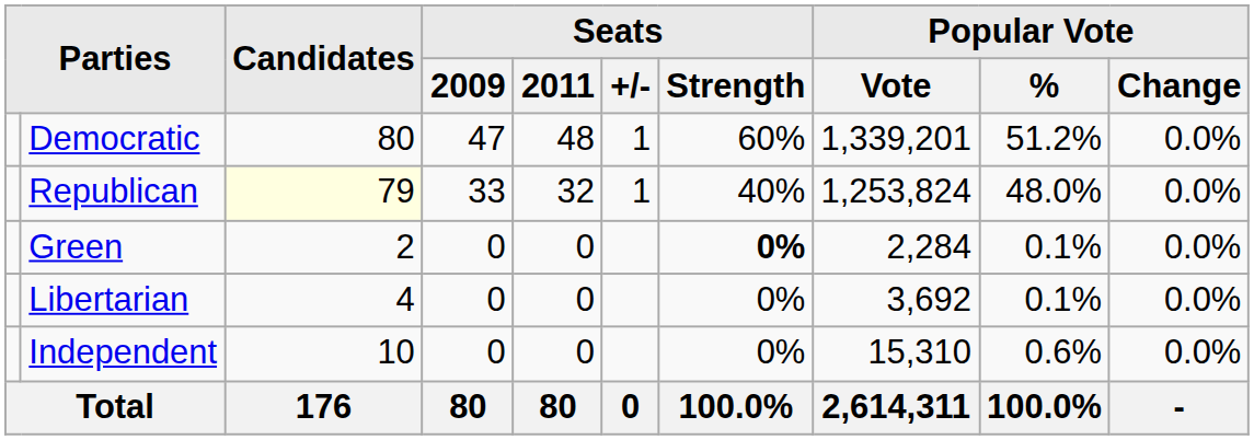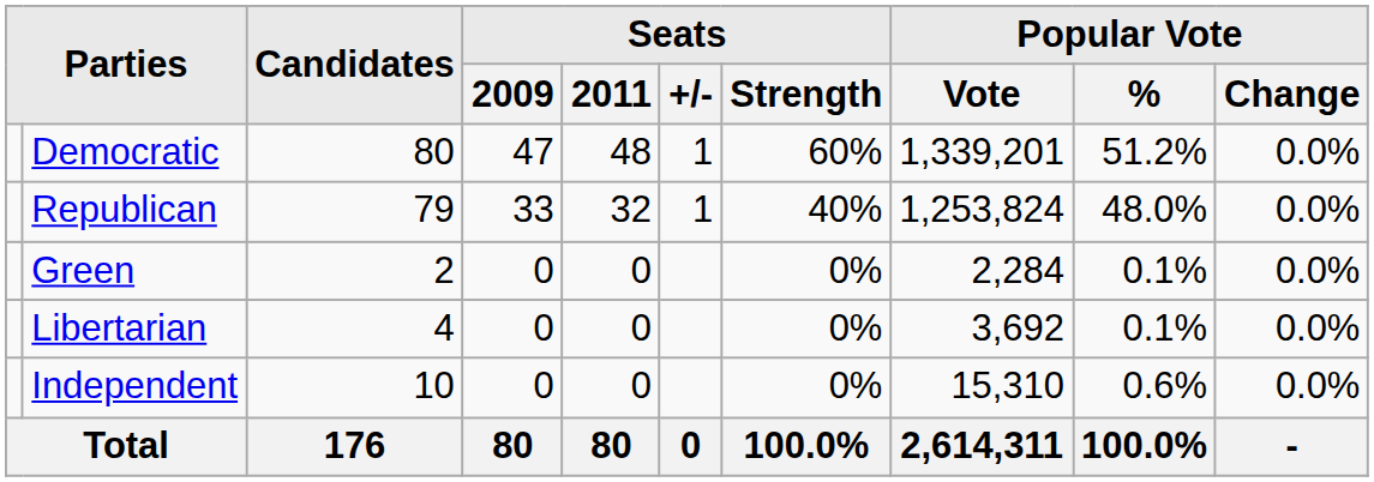Republican | Candidates: lightyellow background -> no background
Green | Seats / Strength: bold -> normal
